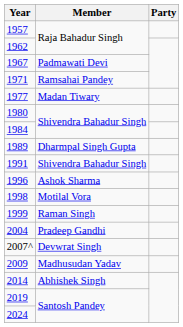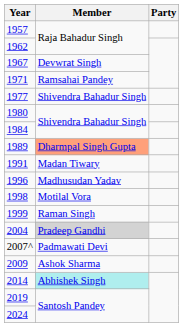1967 | Member: Padmawati Devi -> Devwrat Singh
1977 | Member: Madan Tiwary -> Shivendra Bahadur Singh
1989 | Member: no background -> lightsalmon background
1991 | Member: Shivendra Bahadur Singh -> Madan Tiwary
1996 | Member: Ashok Sharma -> Madhusudan Yadav
2004 | Member: no background -> lightgrey background
2007^ | Member: Devwrat Singh -> Padmawati Devi
2009 | Member: Madhusudan Yadav -> Ashok Sharma
2014 | Member: no background -> paleturquoise background
